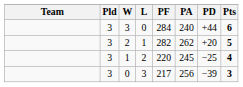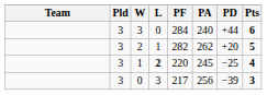row 4 | L: normal -> bold
